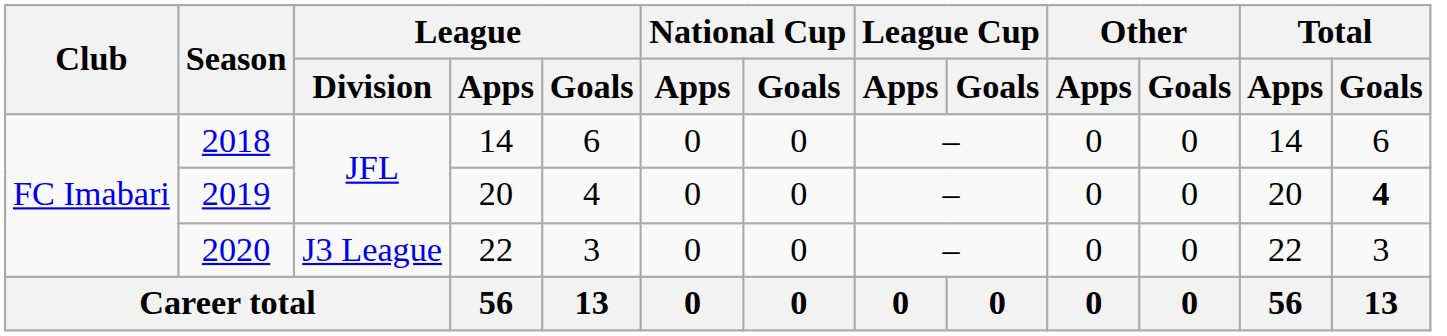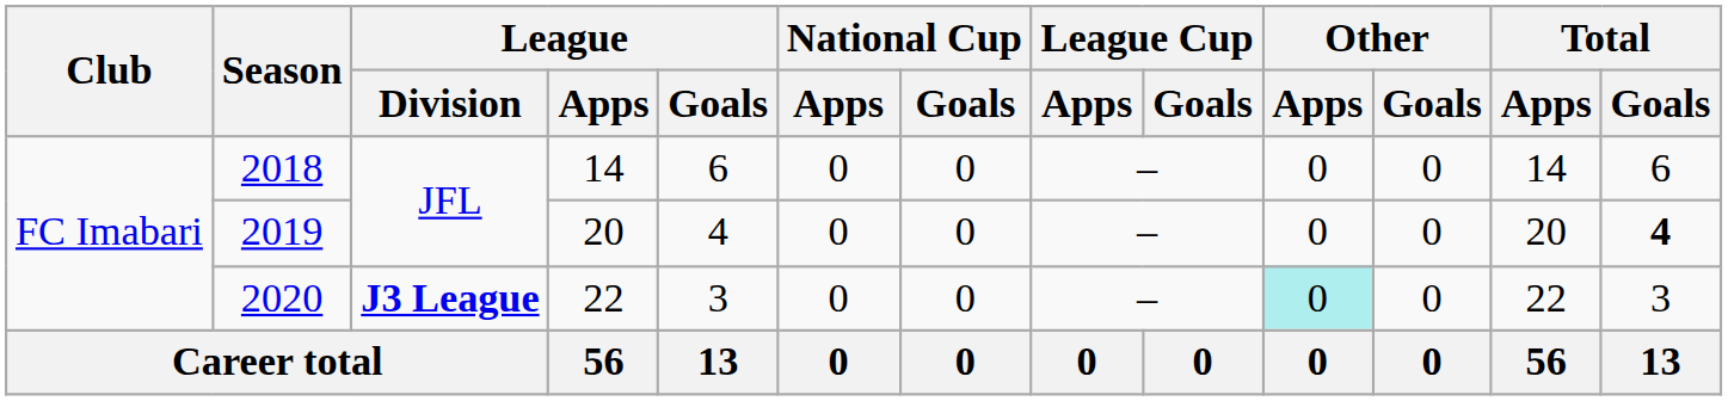2020 | League / Division: normal -> bold
2020 | Other / Apps: no background -> paleturquoise background
